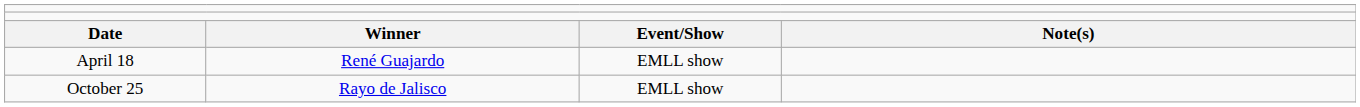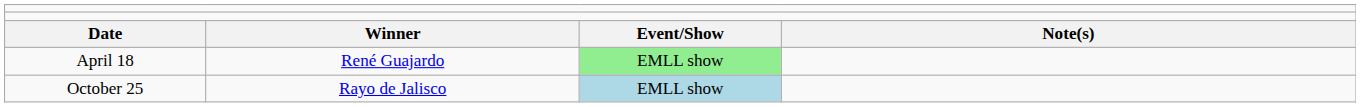April 18 | column 3: no background -> lightgreen background
October 25 | column 3: no background -> lightblue background
